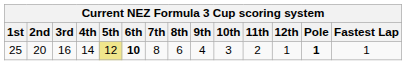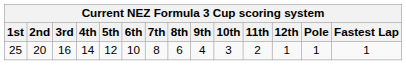25 | 5th: khaki background -> no background
25 | 6th: bold -> normal
25 | Pole: bold -> normal
